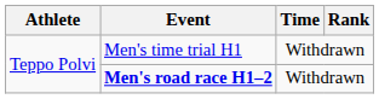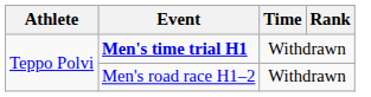Men's time trial H1 | Event: normal -> bold
Men's road race H1–2 | Event: bold -> normal
